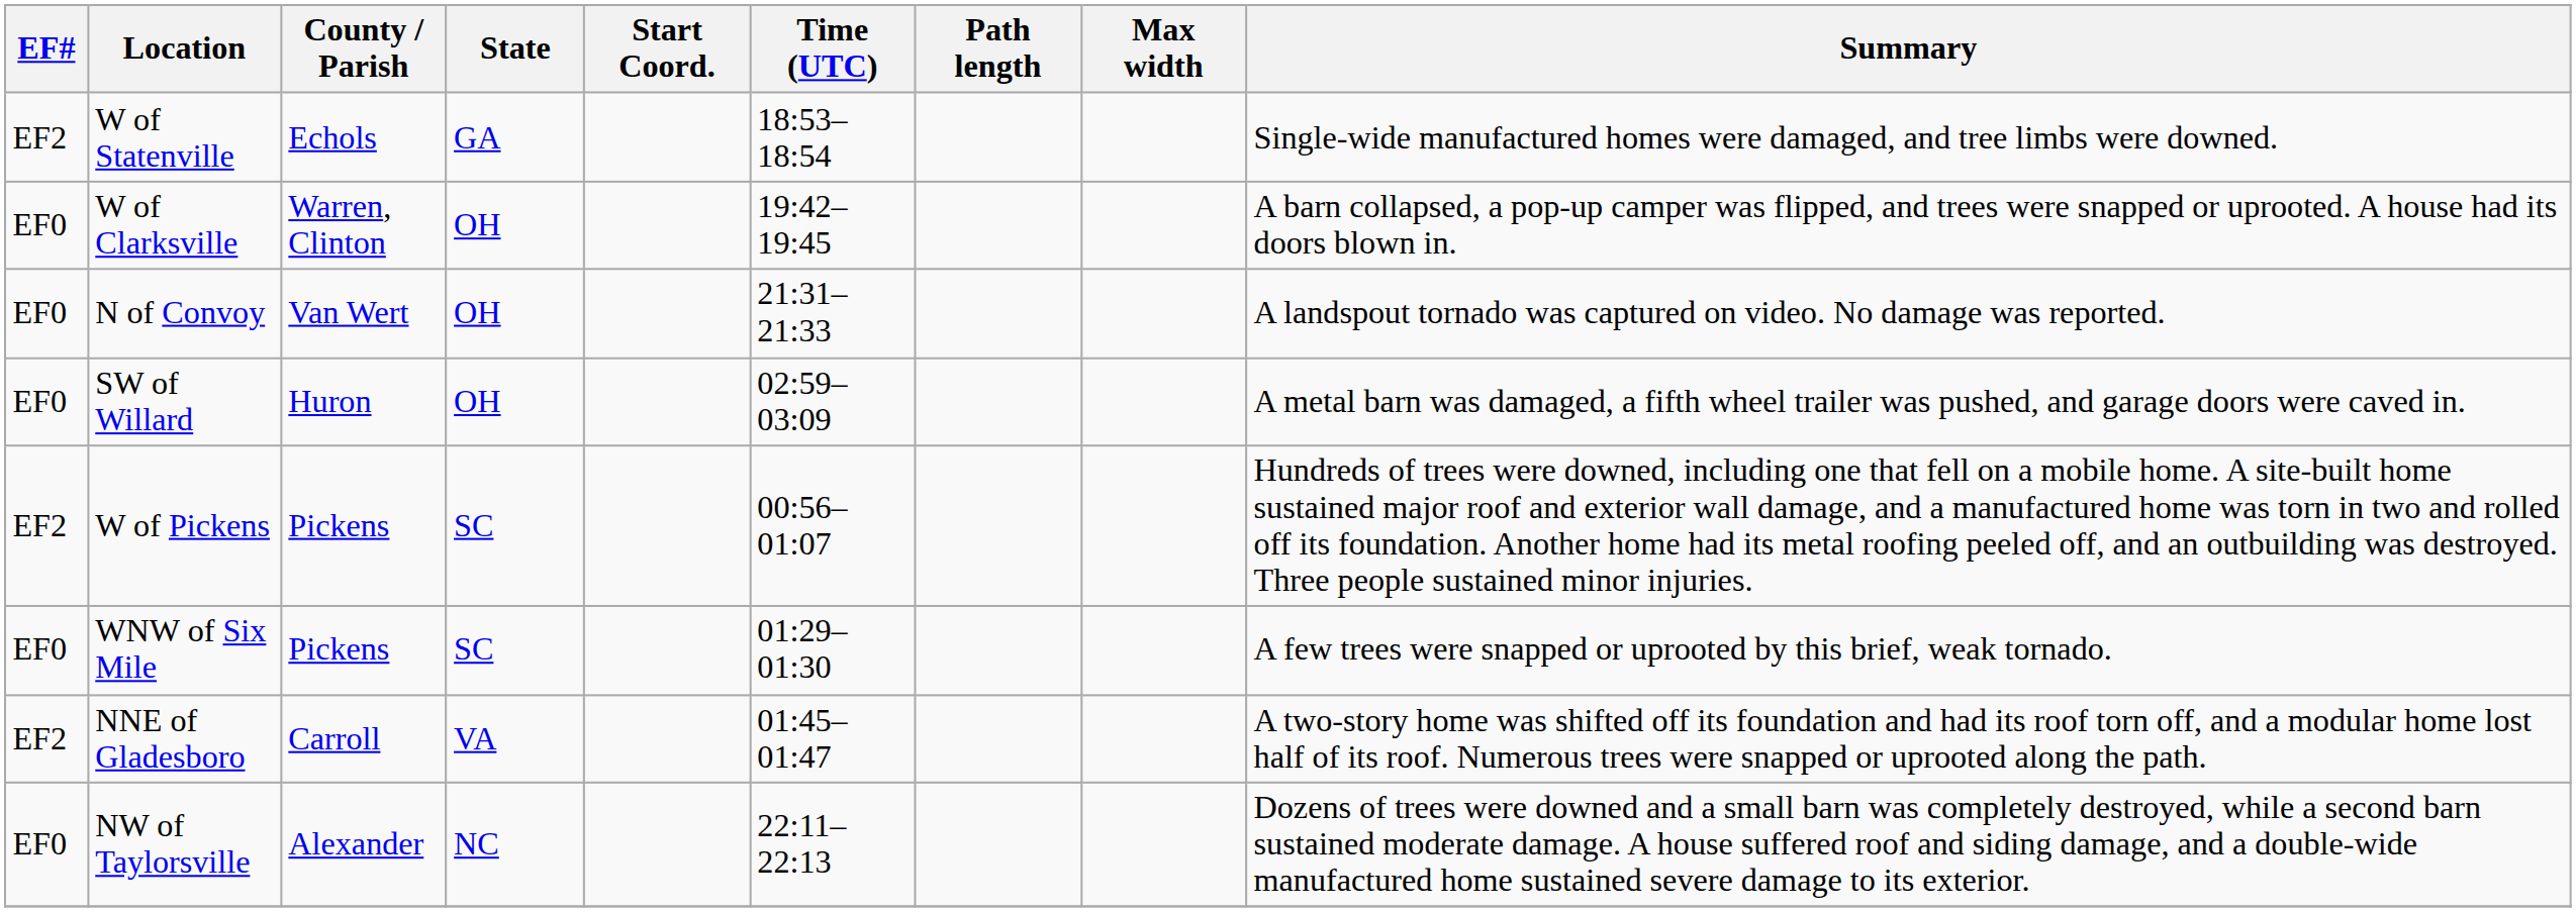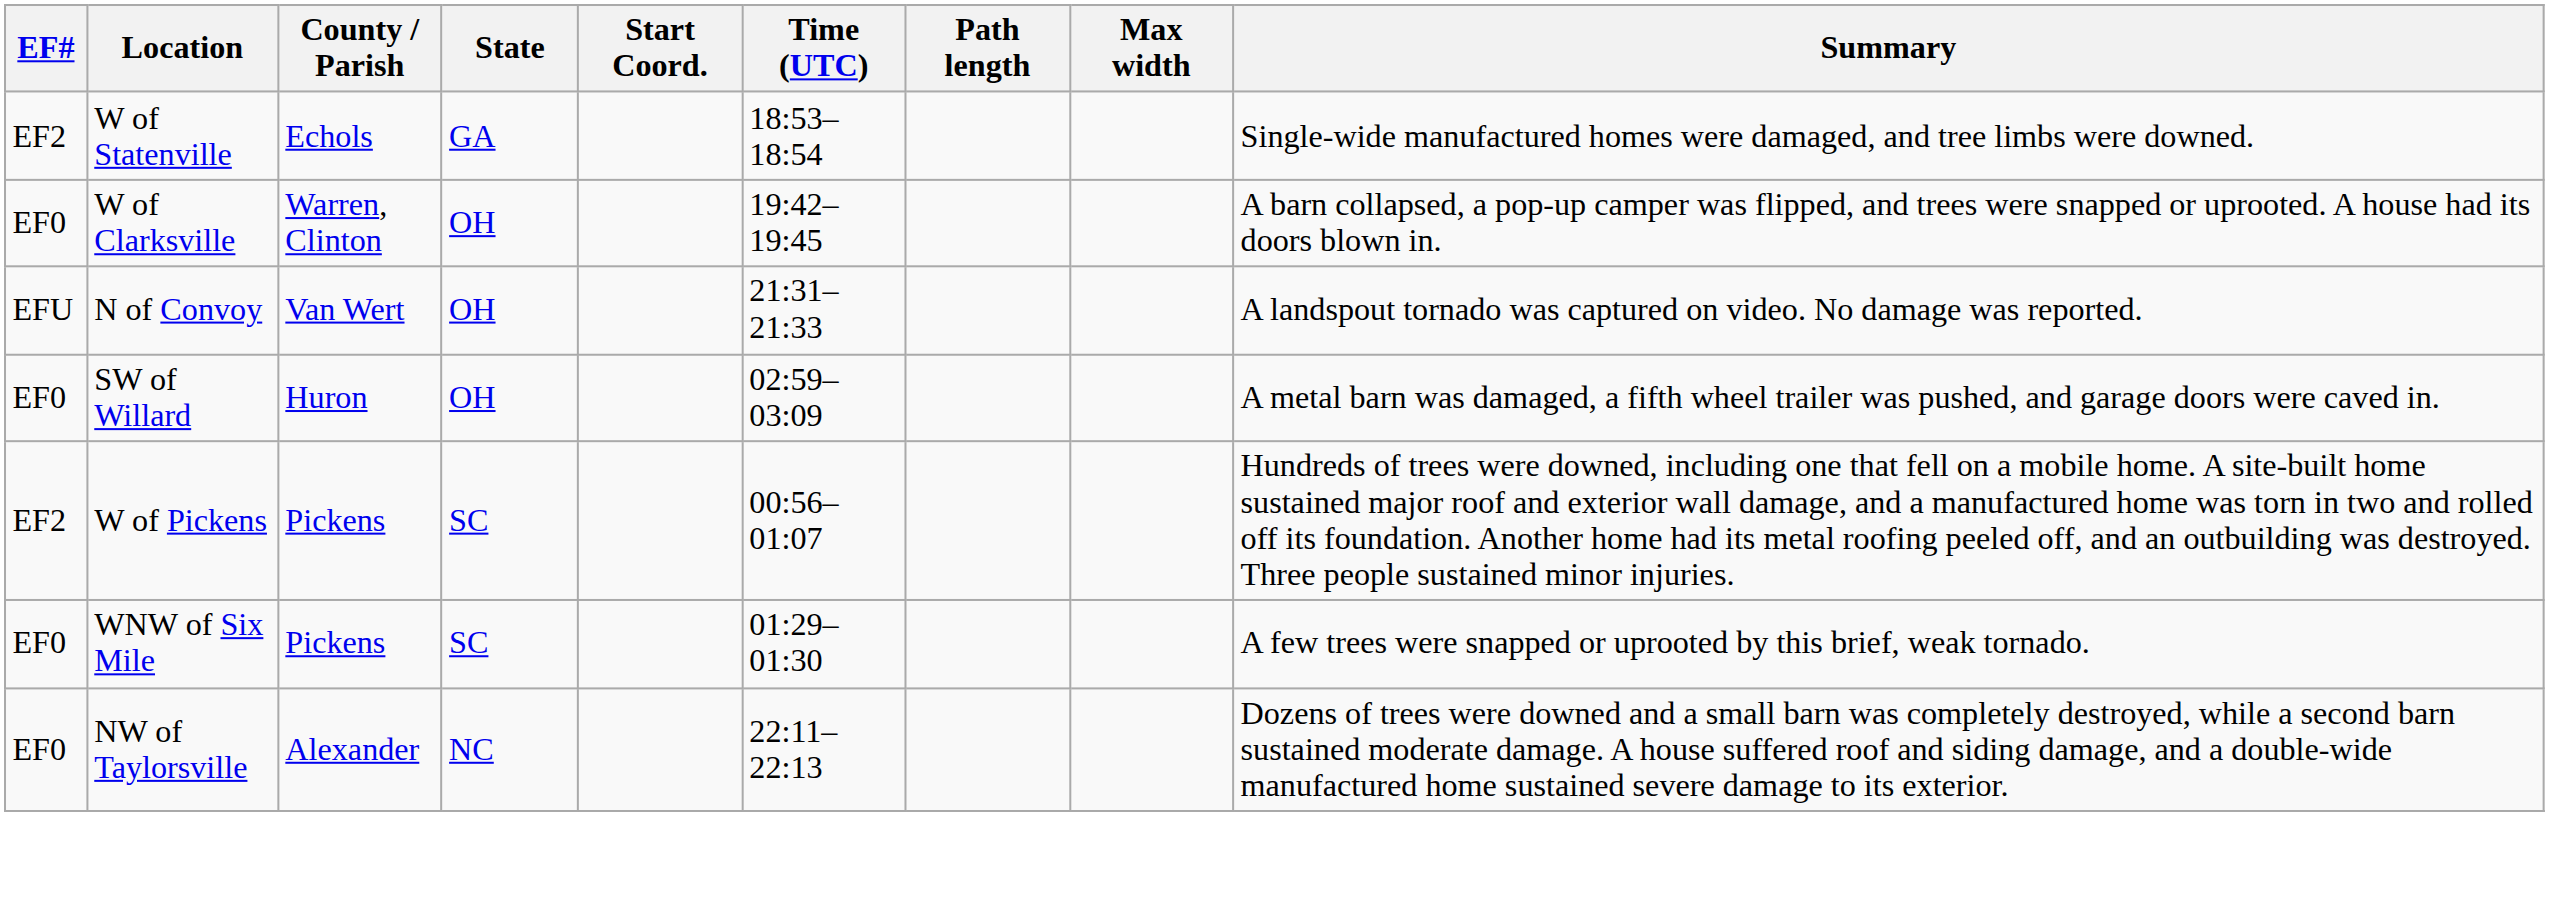N of Convoy | EF#: EF0 -> EFU
- row: EF2 | NNE of Gladesboro | Carroll | VA | 01:45–01:47 | A two-story home was shifted off its foundation and had its roof torn off, and a modular home lost half of its roof. Numerous trees were snapped or uprooted along the path.
